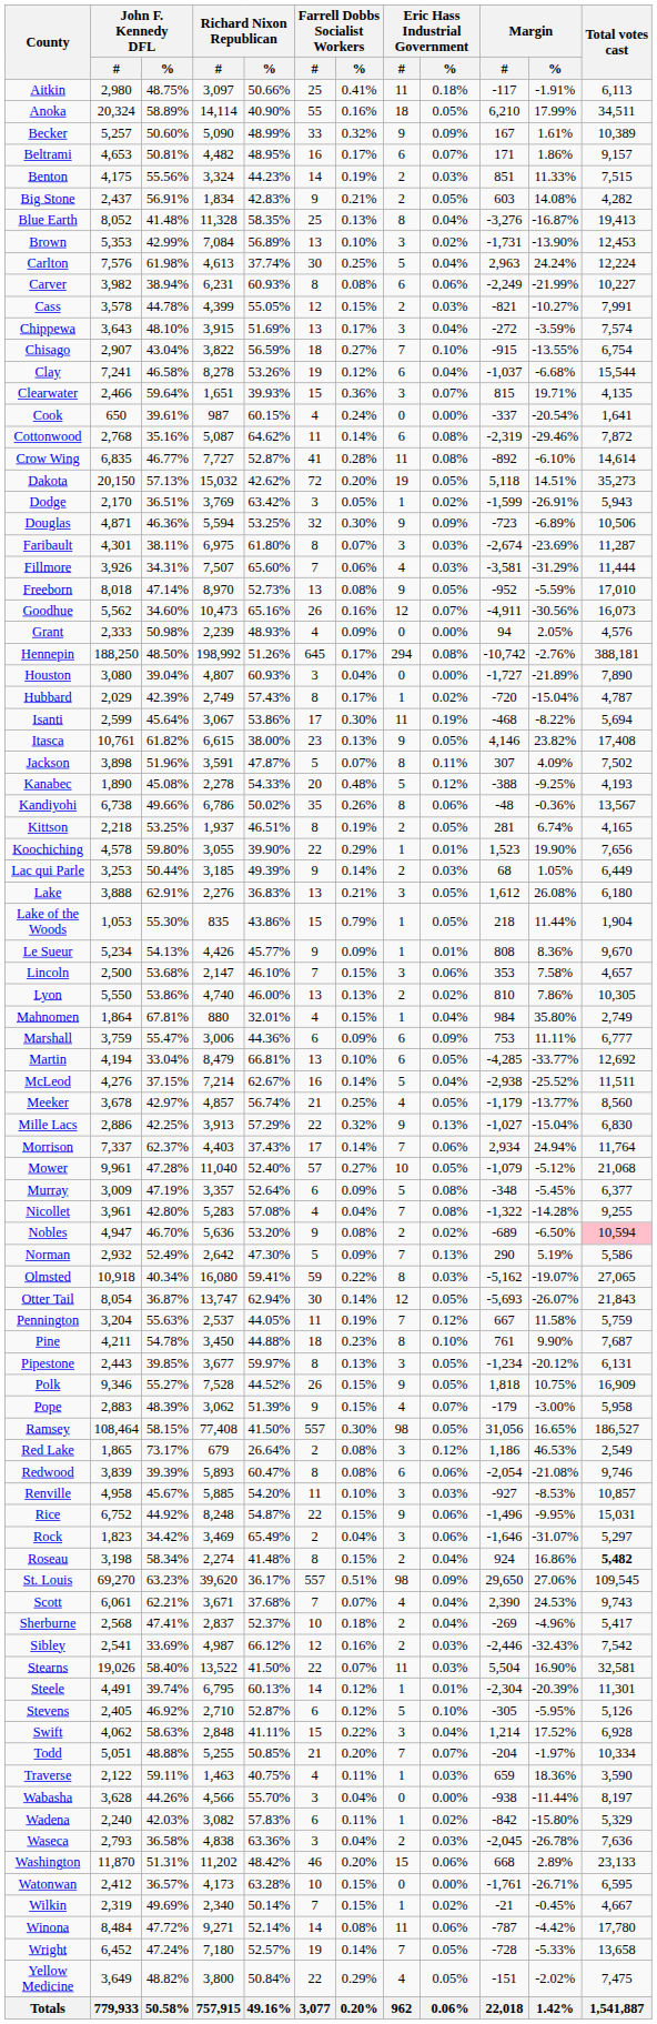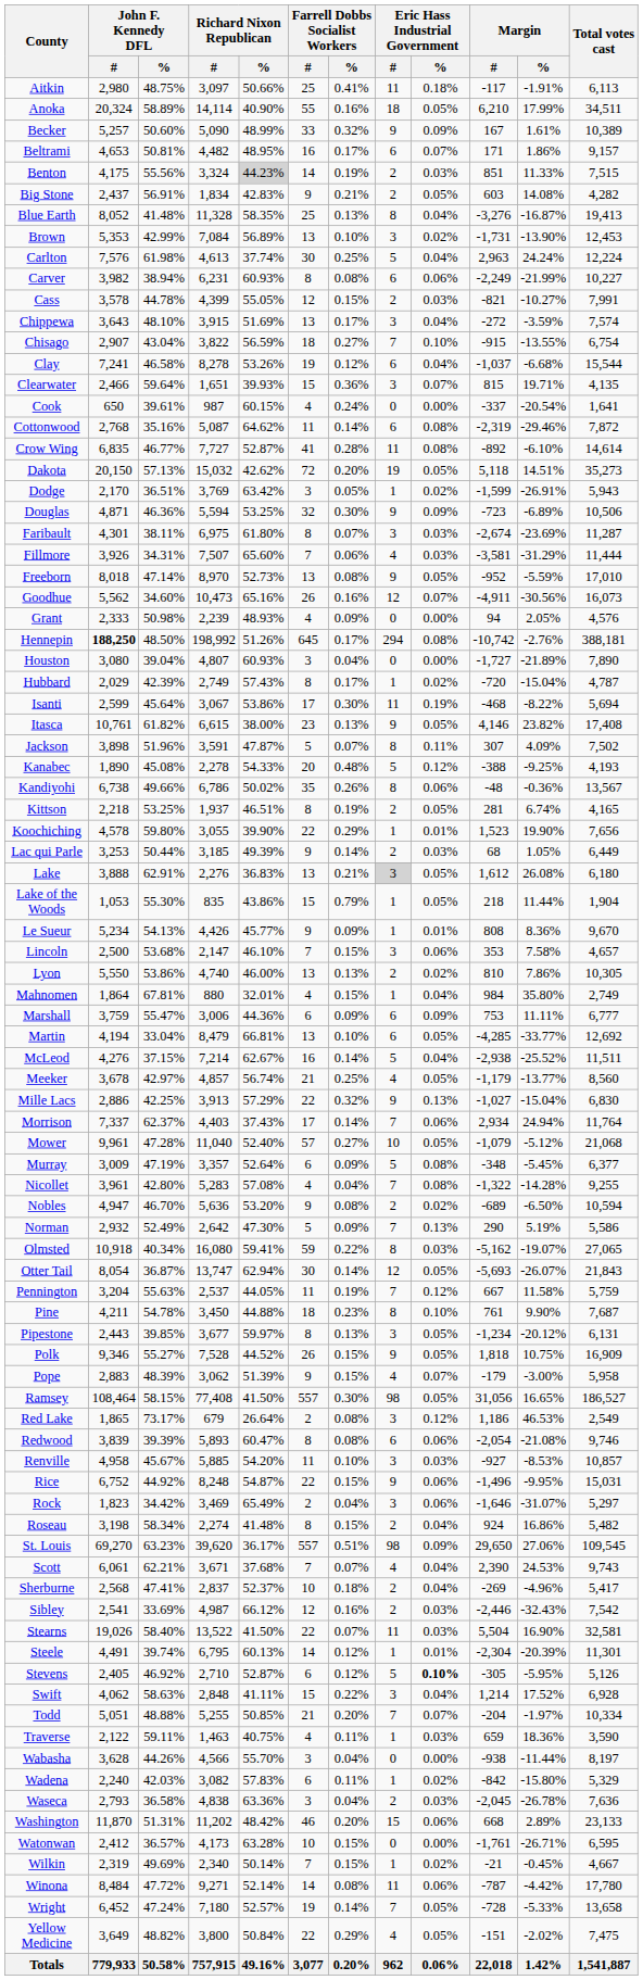Benton | Richard Nixon Republican / %: no background -> lightgrey background
Hennepin | John F. Kennedy DFL / #: normal -> bold
Lake | Eric Hass Industrial Government / #: no background -> lightgrey background
Nobles | Total votes cast: pink background -> no background
Roseau | Total votes cast: bold -> normal
Stevens | Eric Hass Industrial Government / %: normal -> bold
